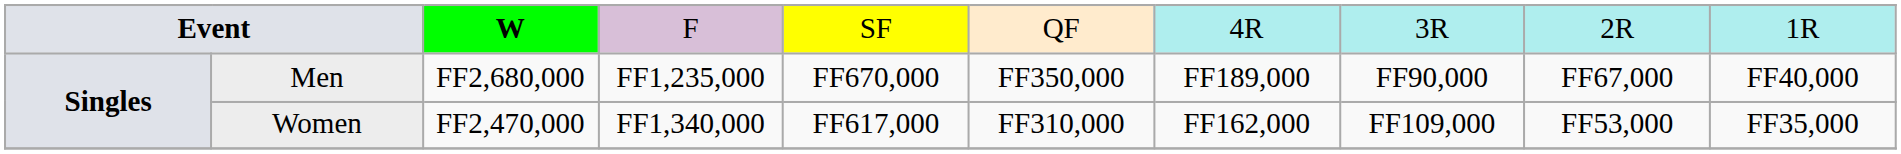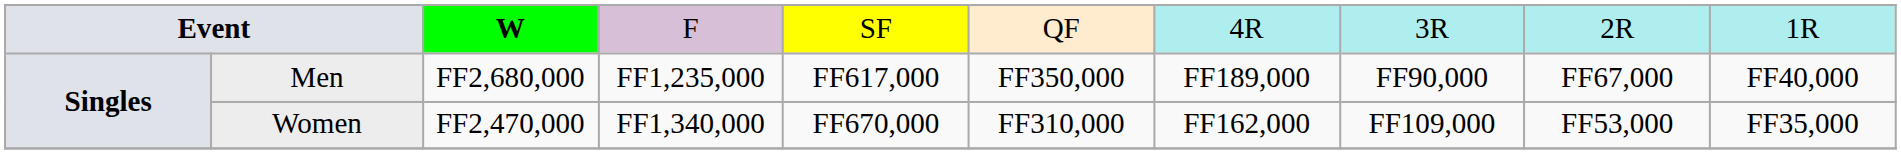Men | column 5: FF670,000 -> FF617,000
Women | column 5: FF617,000 -> FF670,000
